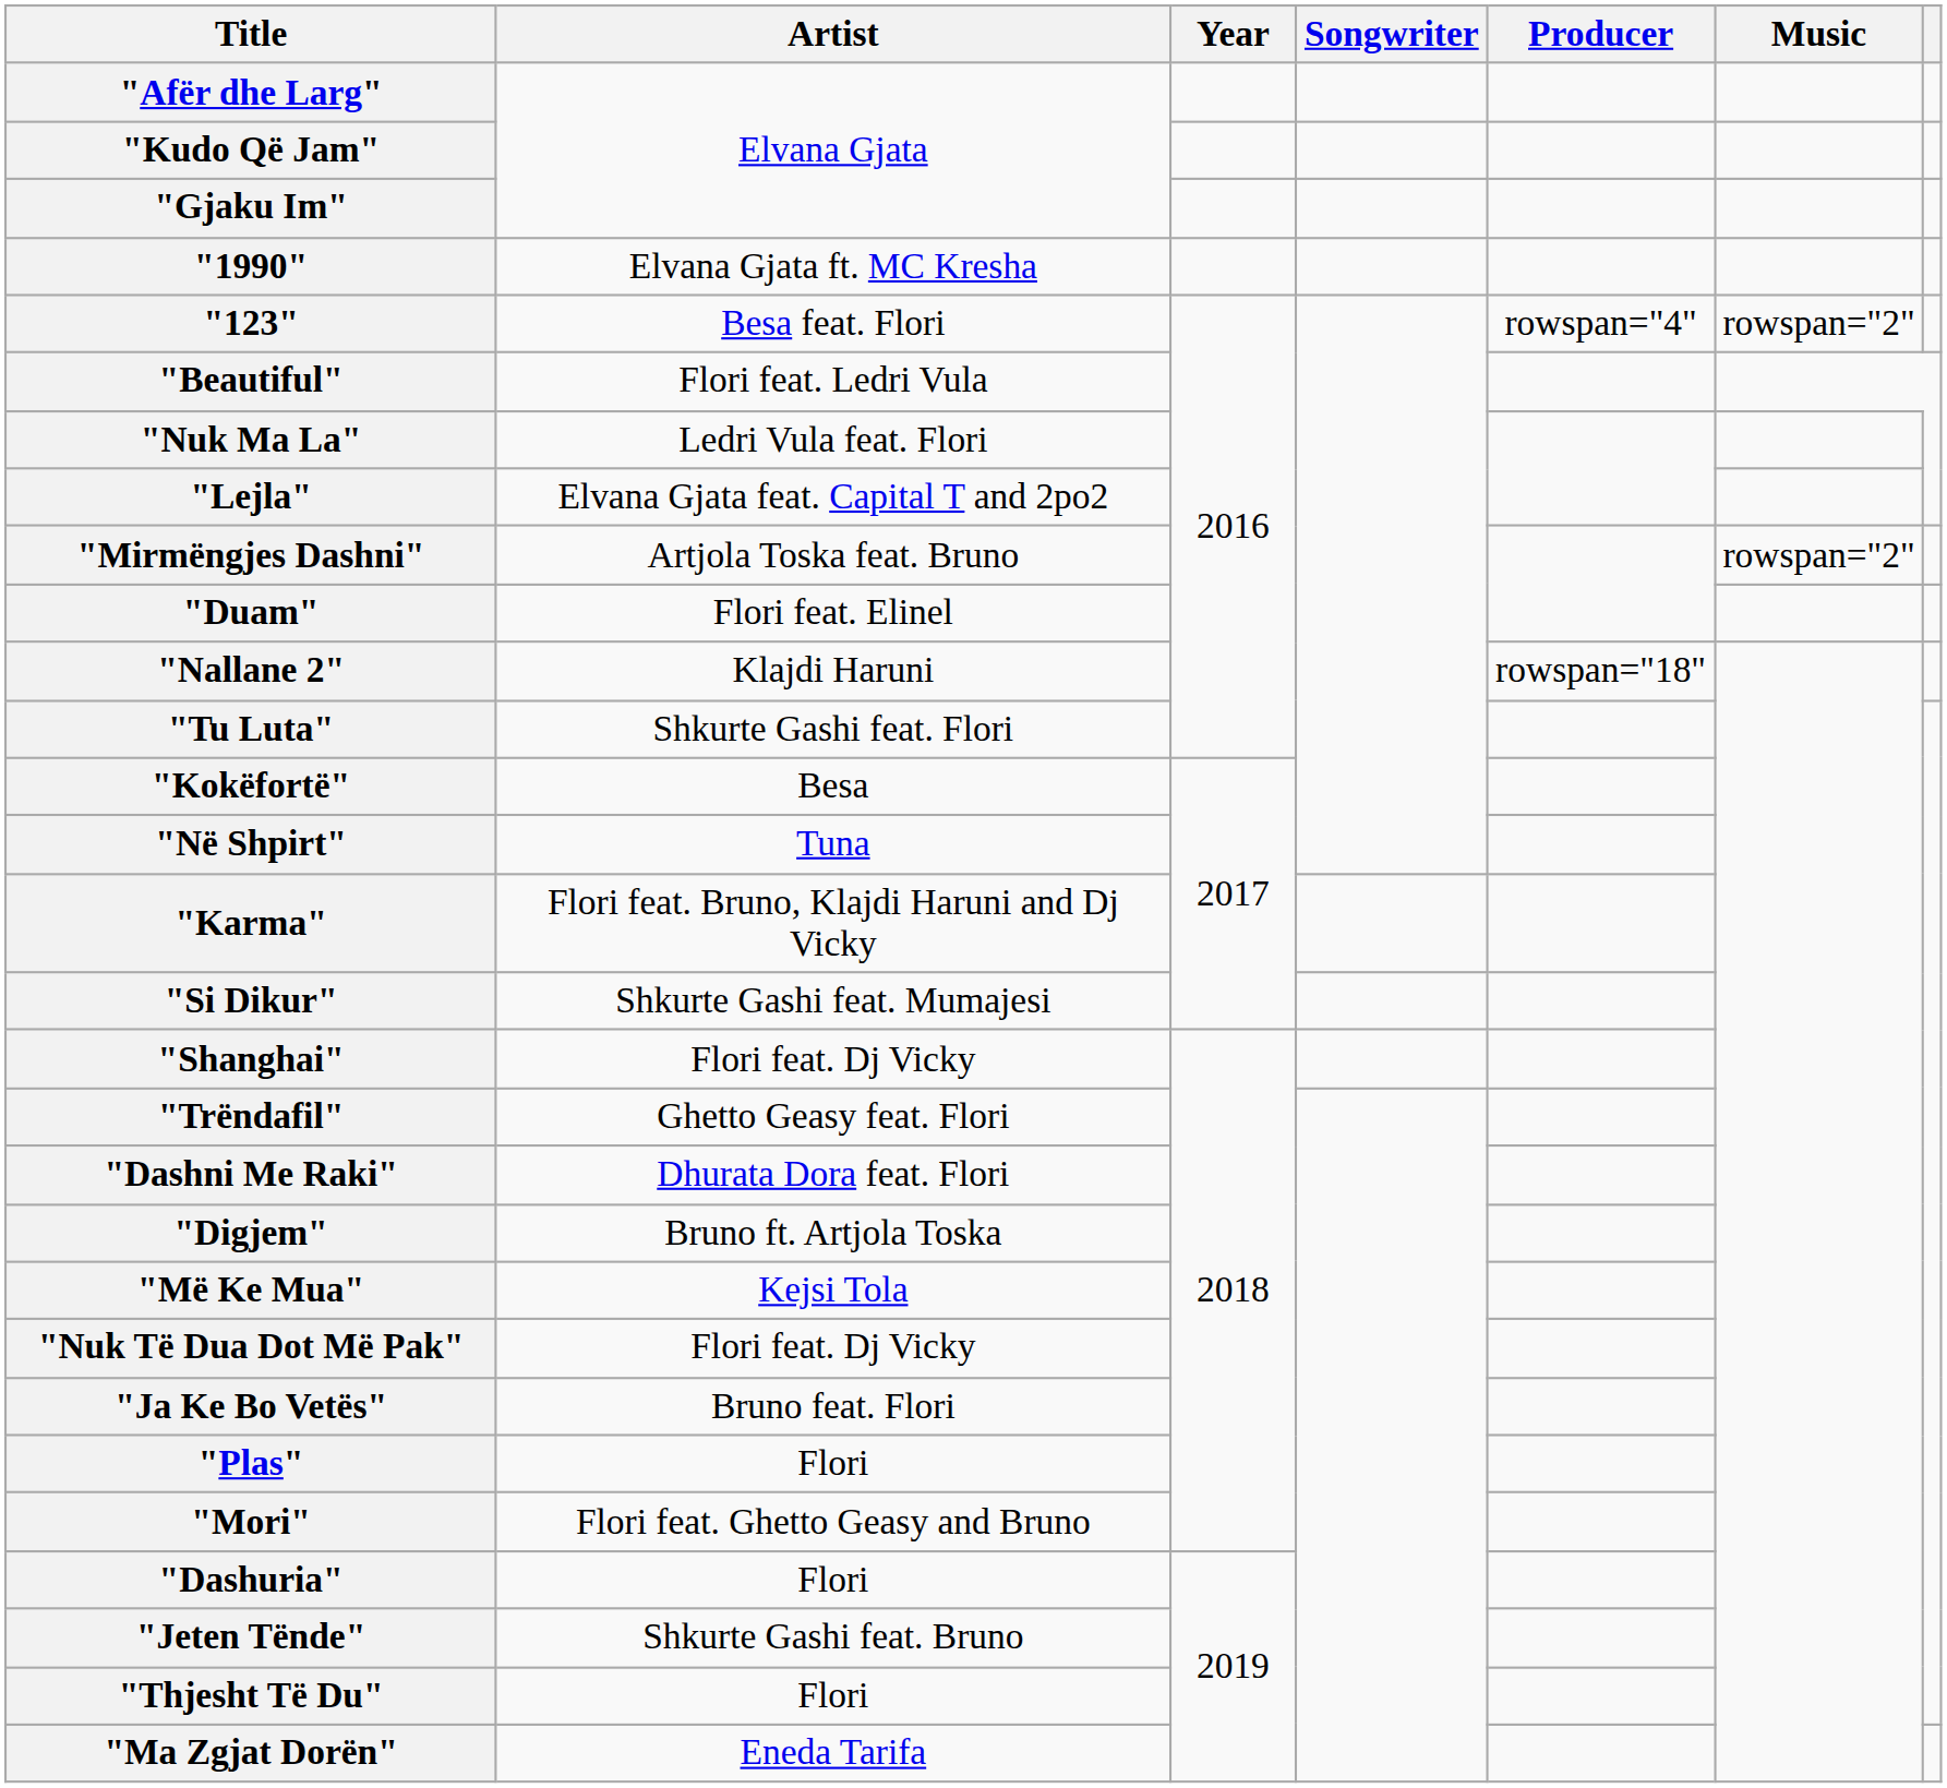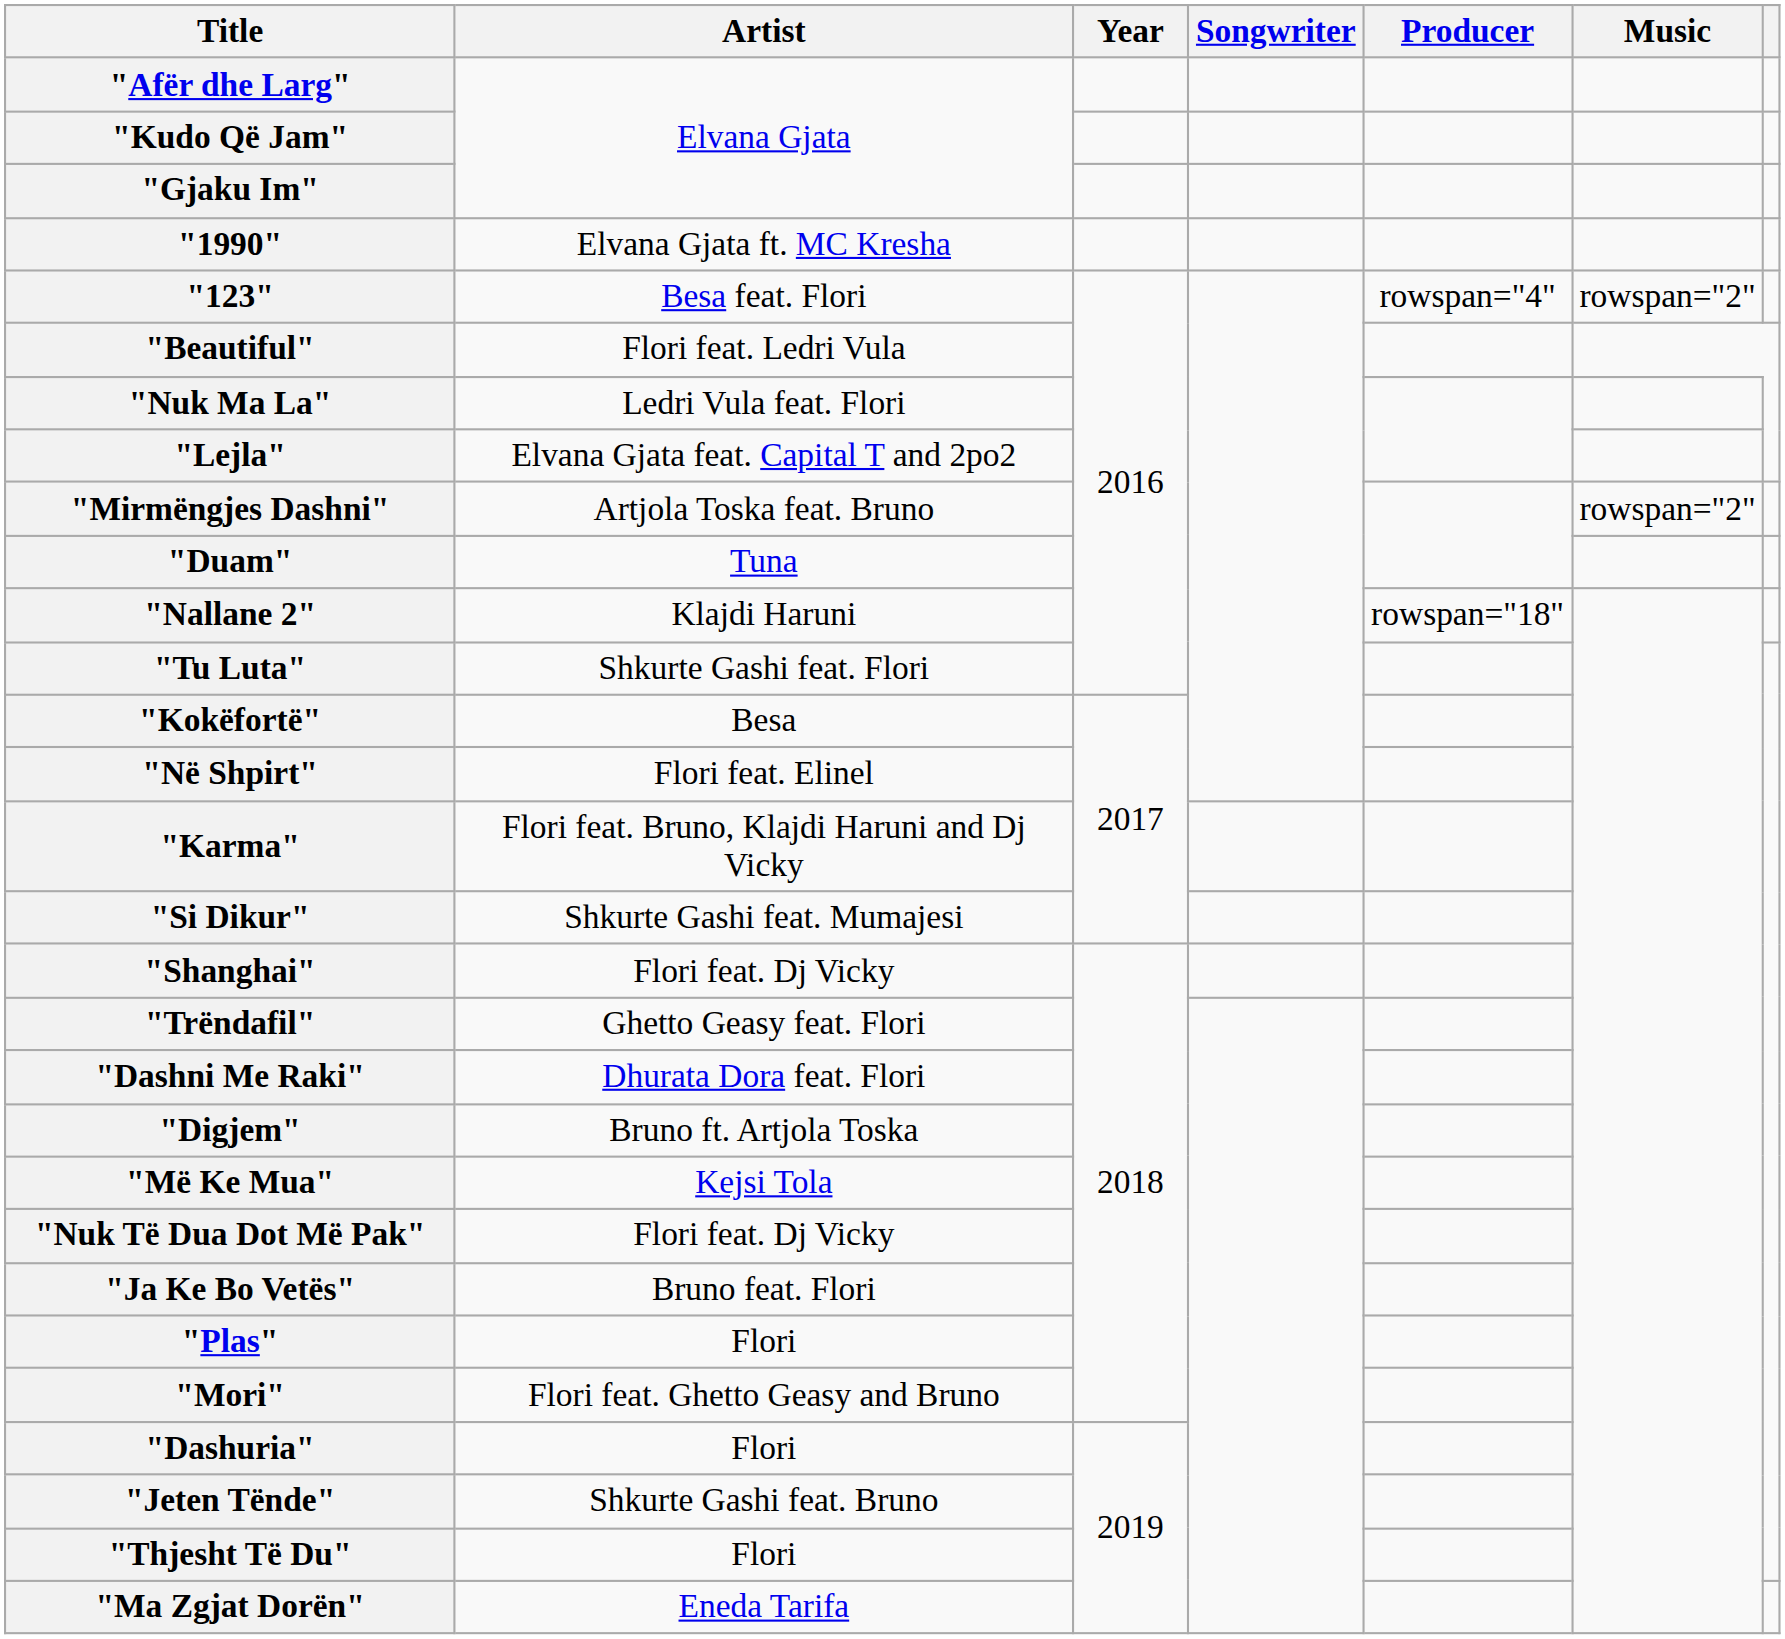"Duam" | Artist: Flori feat. Elinel -> Tuna
"Në Shpirt" | Artist: Tuna -> Flori feat. Elinel
